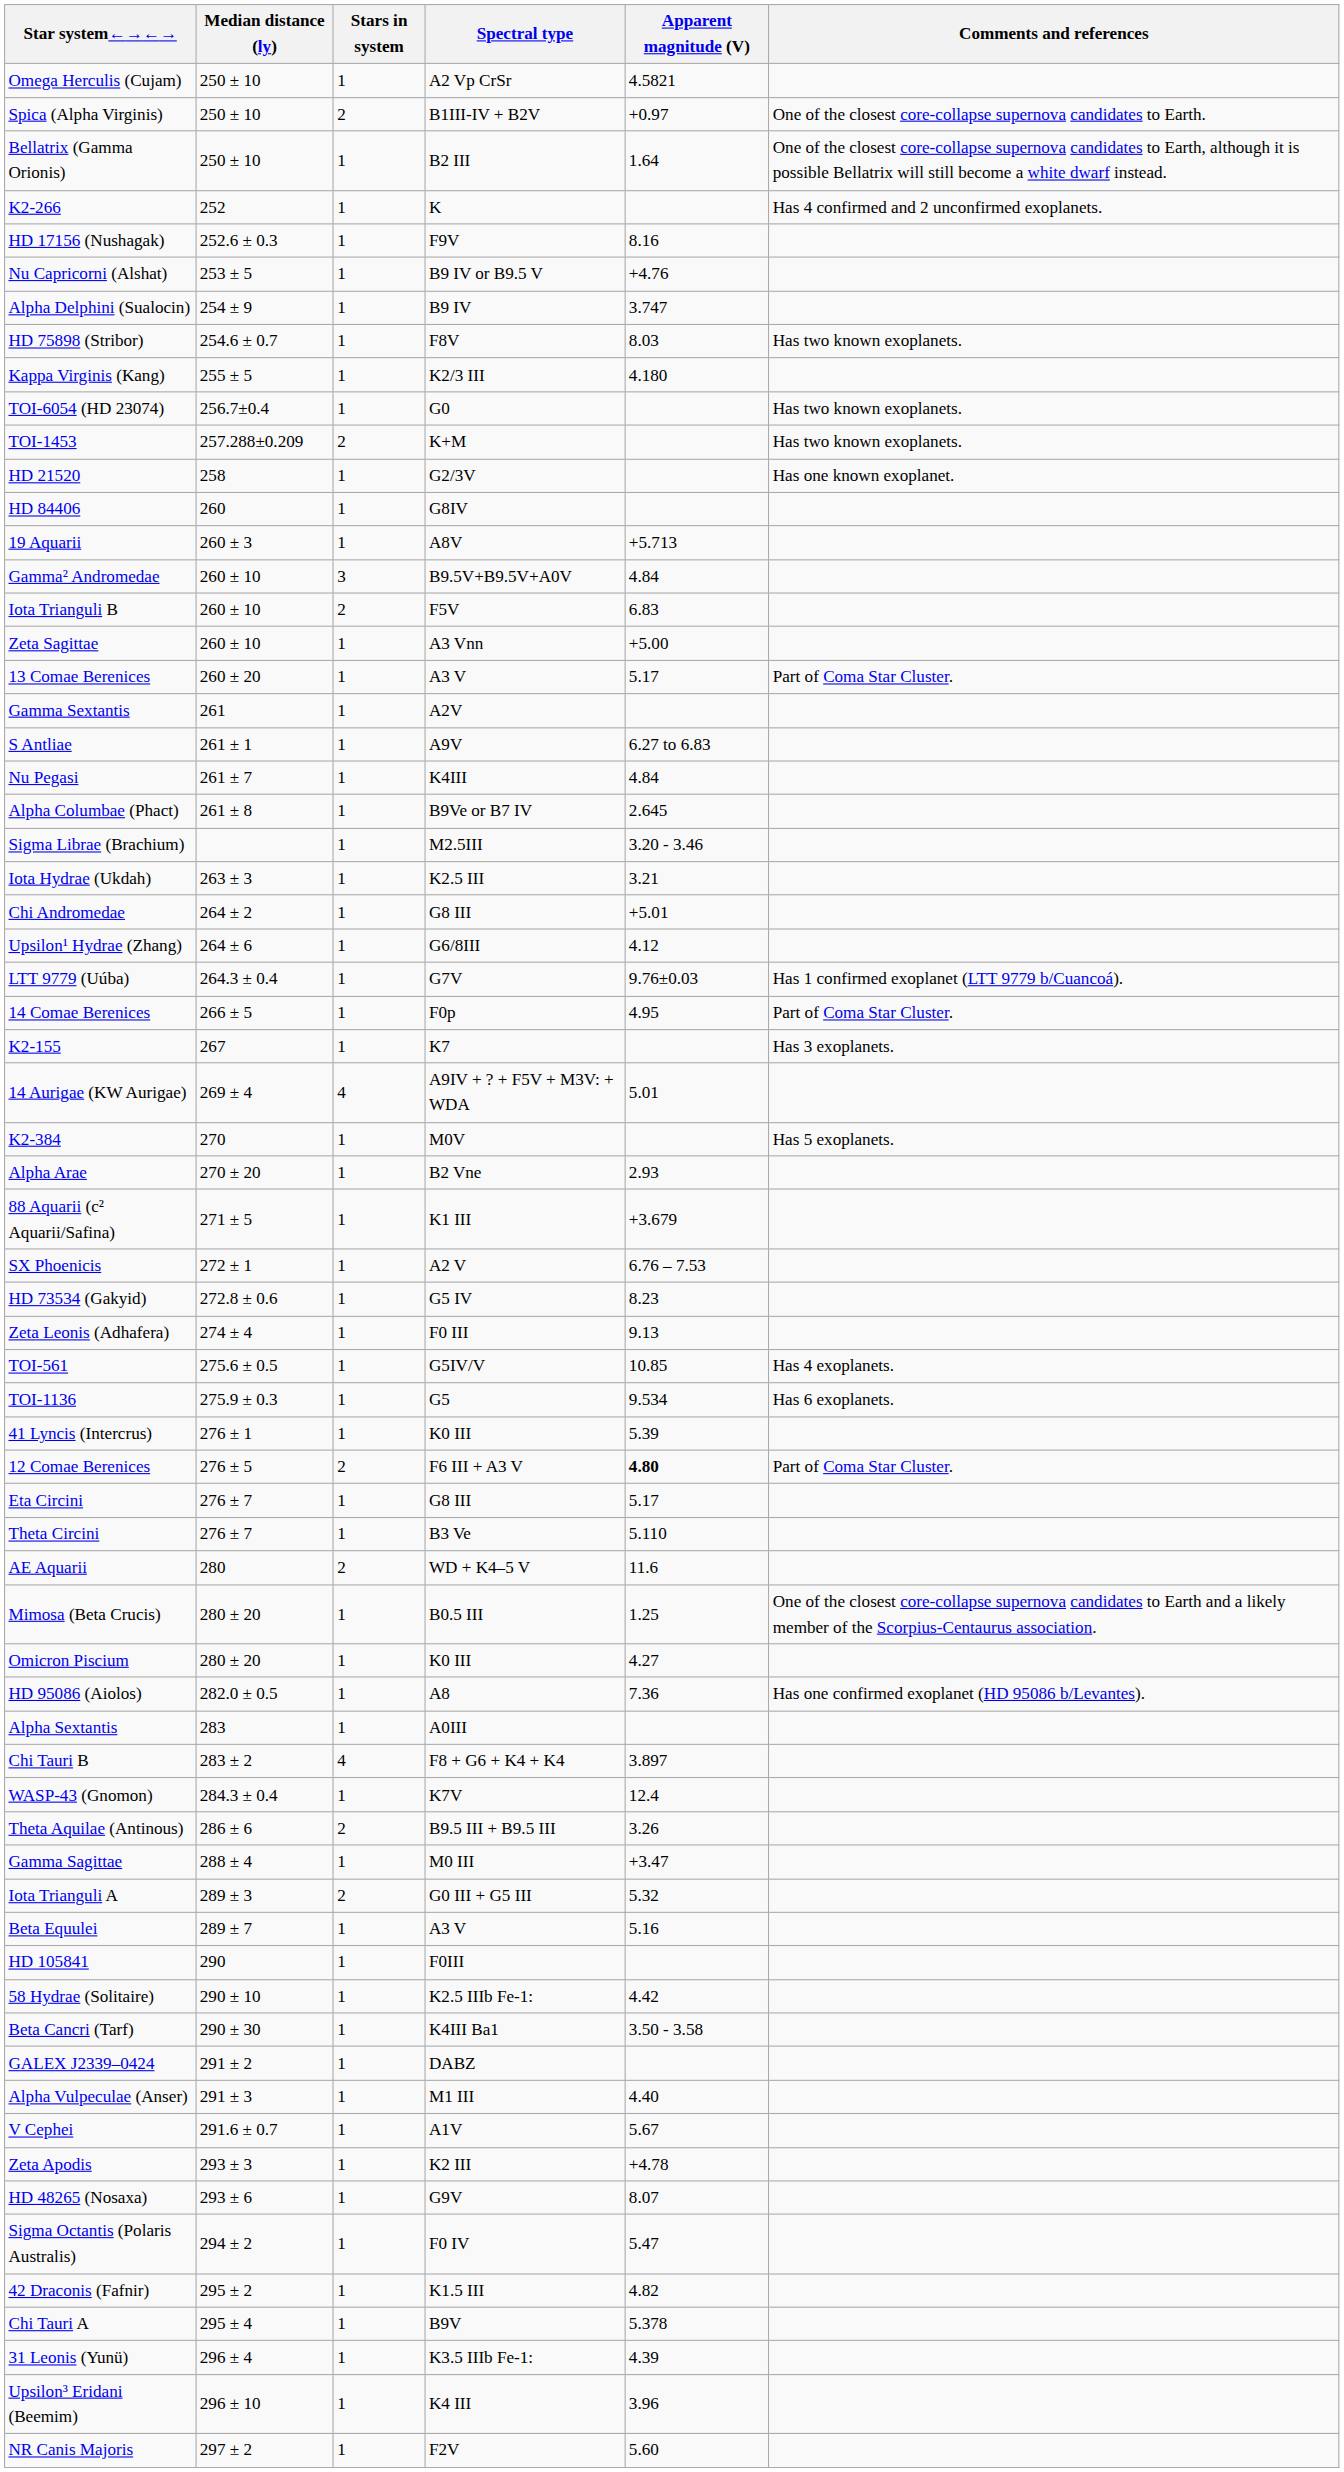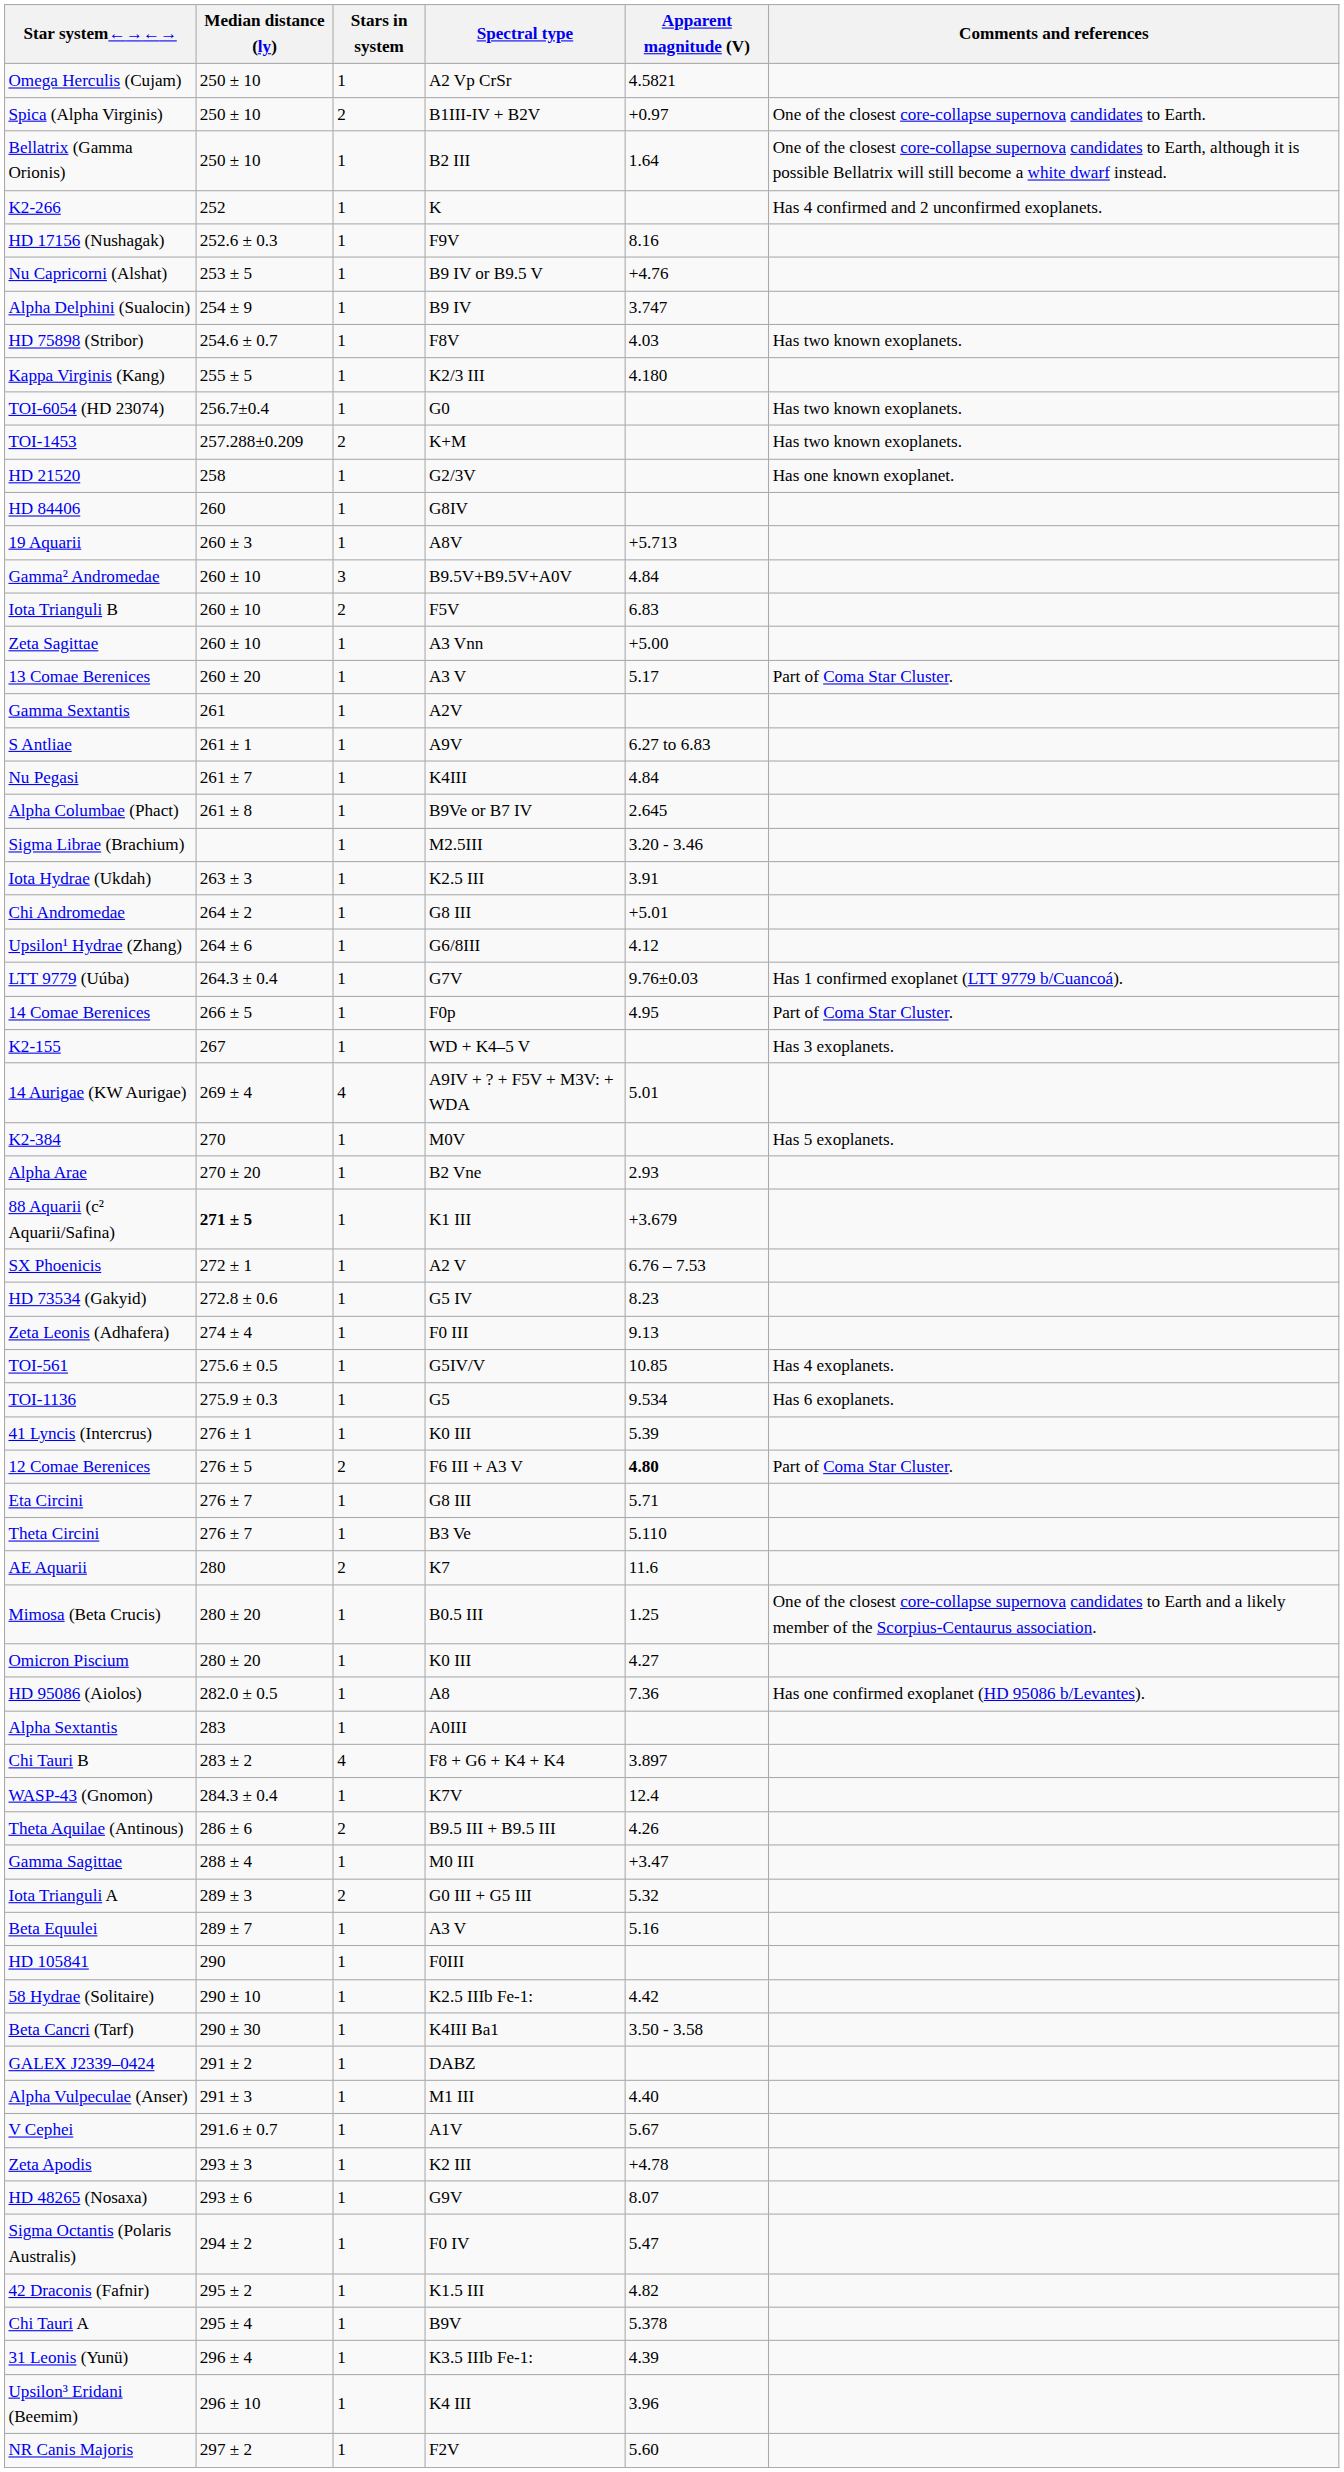HD 75898 (Stribor) | Apparent magnitude (V): 8.03 -> 4.03
Iota Hydrae (Ukdah) | Apparent magnitude (V): 3.21 -> 3.91
K2-155 | Spectral type: K7 -> WD + K4–5 V
88 Aquarii (c² Aquarii/Safina) | Median distance (ly): normal -> bold
Eta Circini | Apparent magnitude (V): 5.17 -> 5.71
AE Aquarii | Spectral type: WD + K4–5 V -> K7
Theta Aquilae (Antinous) | Apparent magnitude (V): 3.26 -> 4.26
